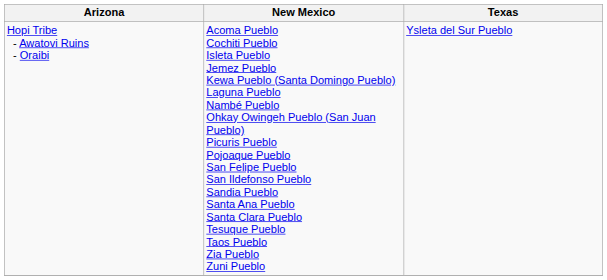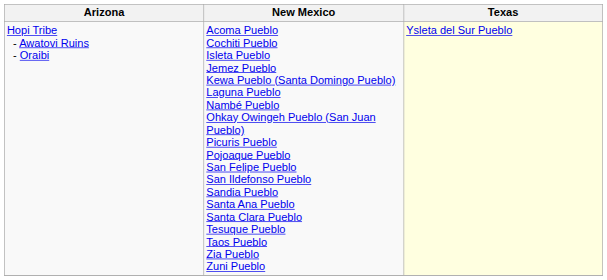Hopi Tribe - Awatovi Ruins - Oraibi | Texas: no background -> lightyellow background
